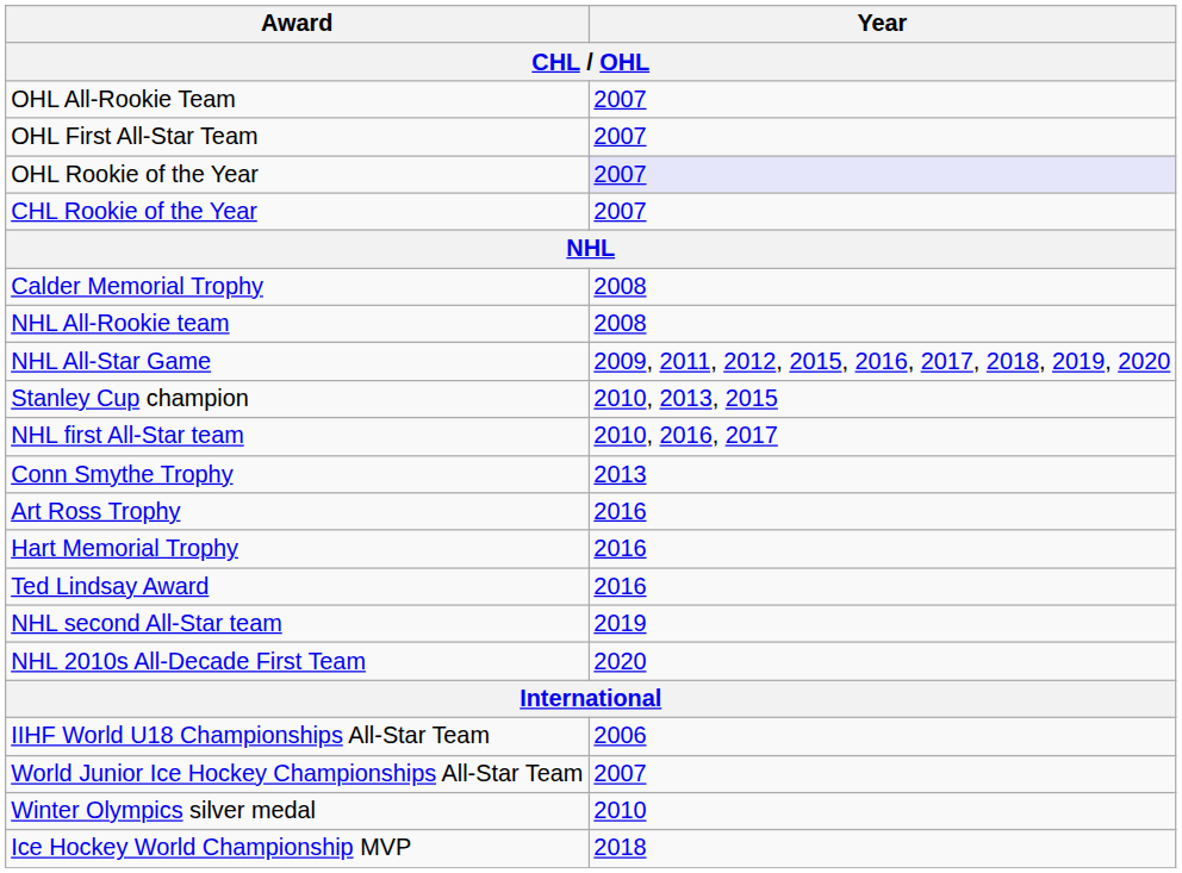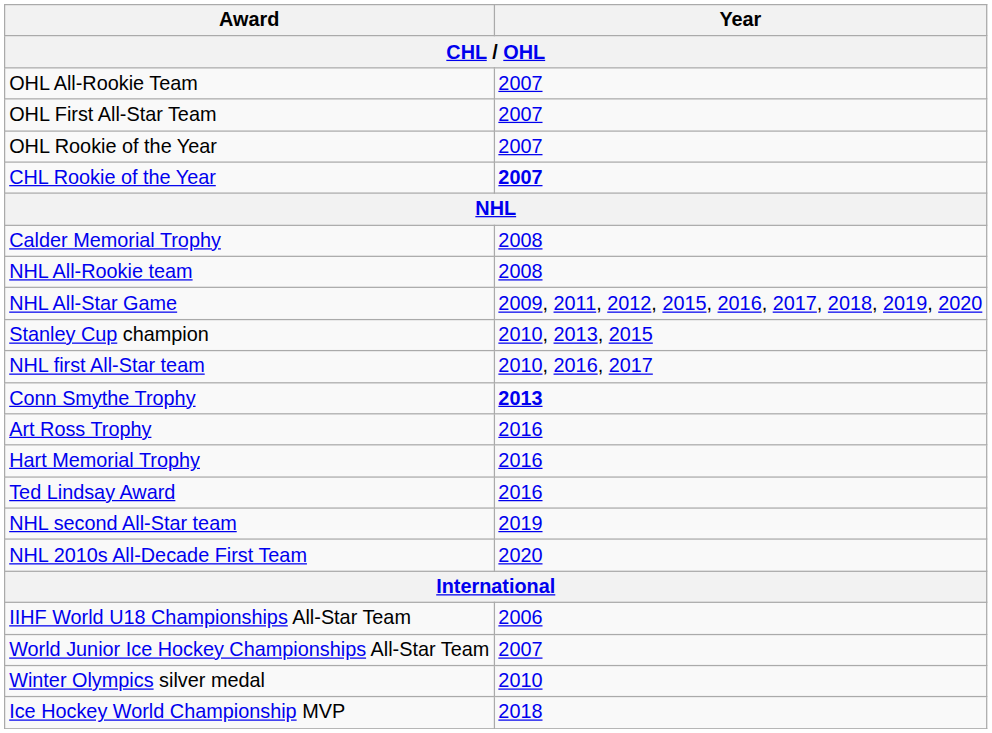OHL Rookie of the Year | Year: lavender background -> no background
CHL Rookie of the Year | Year: normal -> bold
Conn Smythe Trophy | Year: normal -> bold
